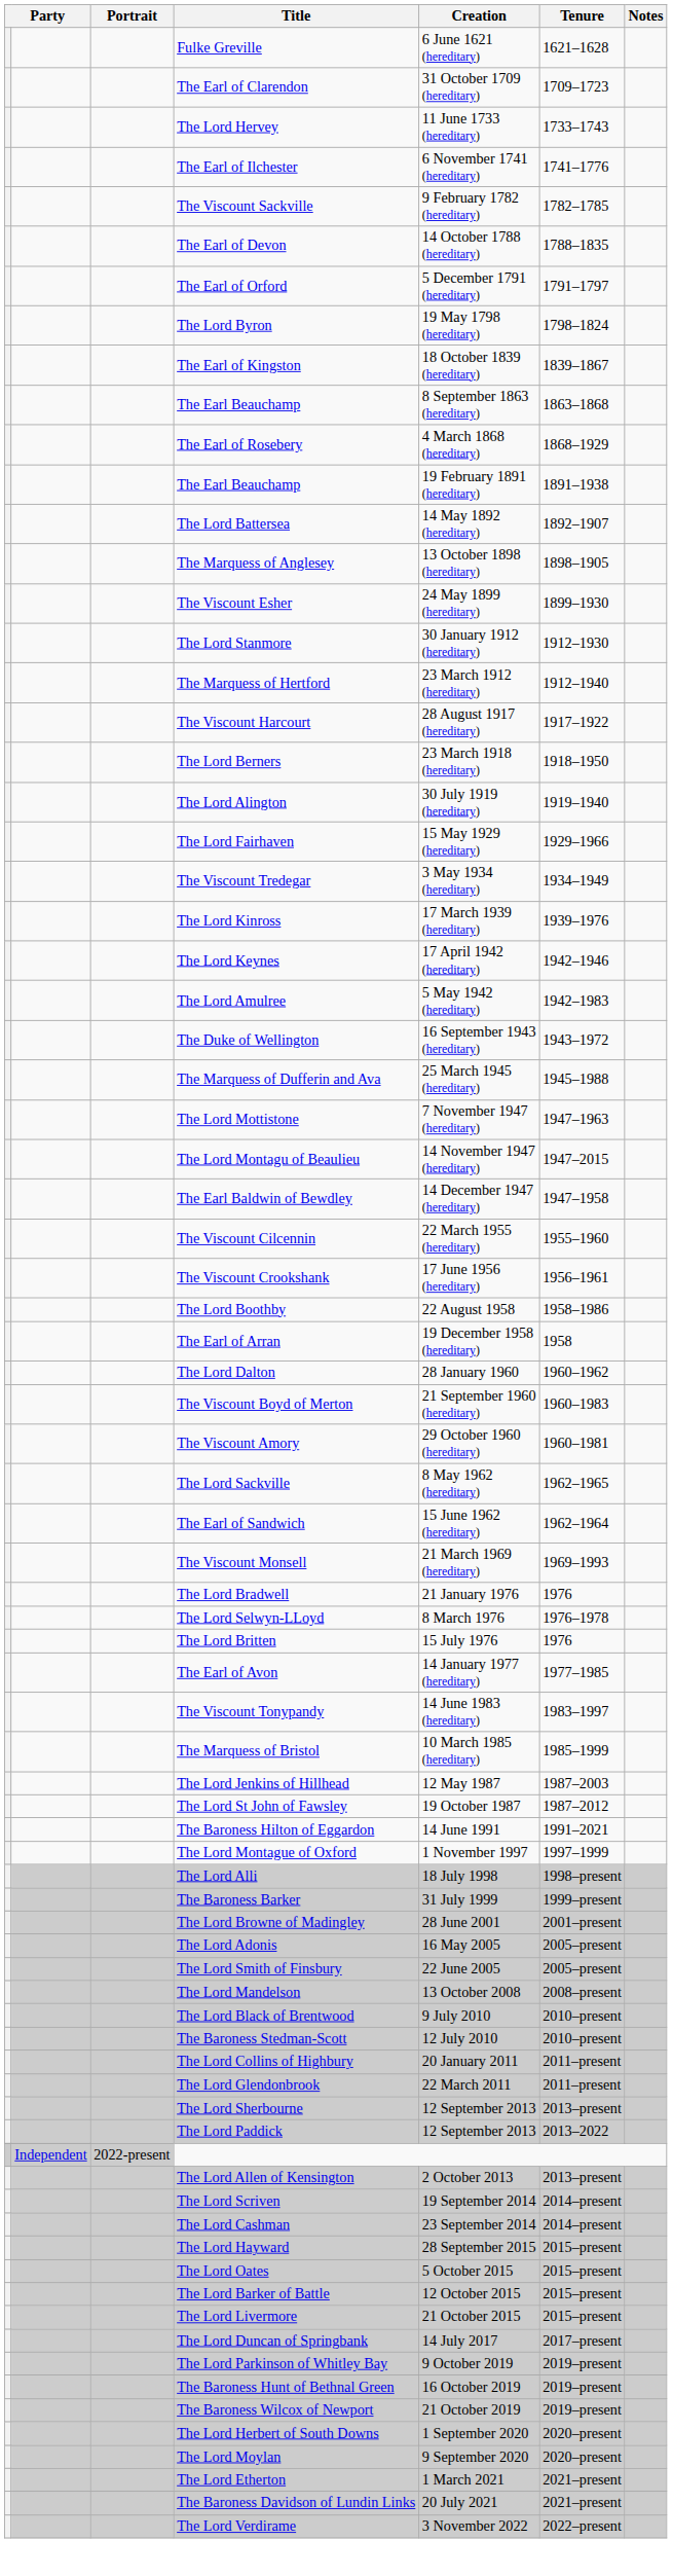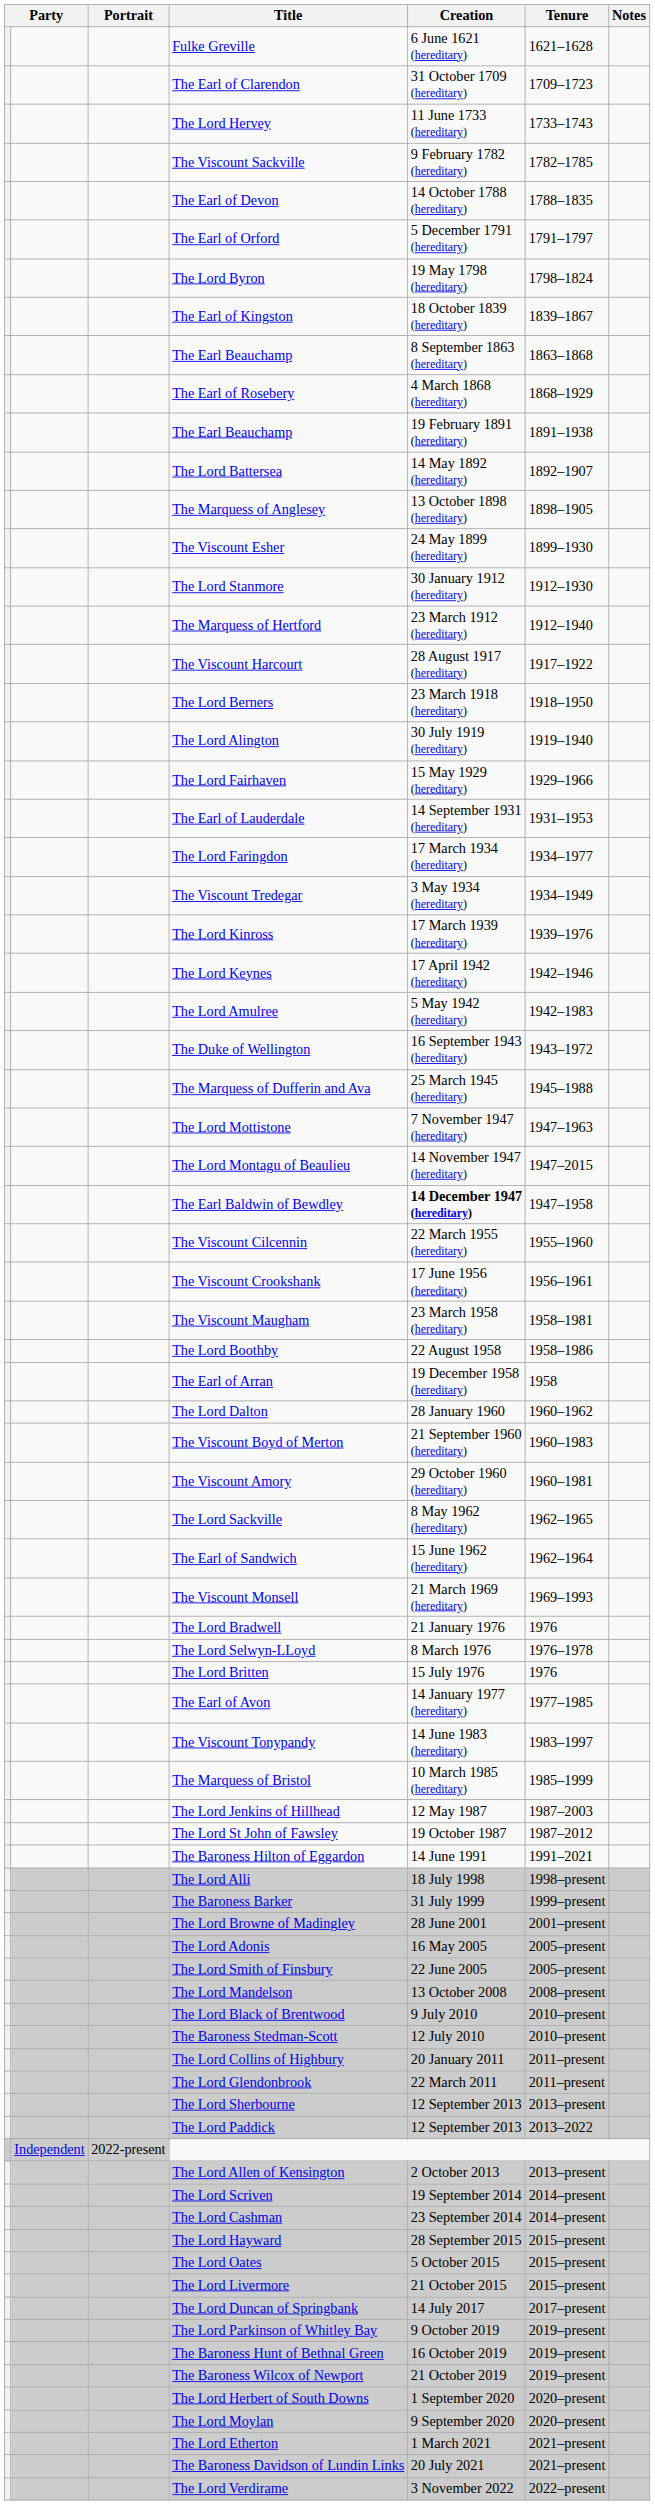- row: The Earl of Ilchester | 6 November 1741 (hereditary) | 1741–1776
+ row: The Earl of Lauderdale | 14 September 1931 (hereditary) | 1931–1953
+ row: The Lord Faringdon | 17 March 1934 (hereditary) | 1934–1977
The Earl Baldwin of Bewdley | Creation: normal -> bold
+ row: The Viscount Maugham | 23 March 1958 (hereditary) | 1958–1981
- row: The Lord Montague of Oxford | 1 November 1997 | 1997–1999
- row: The Lord Barker of Battle | 12 October 2015 | 2015–present
